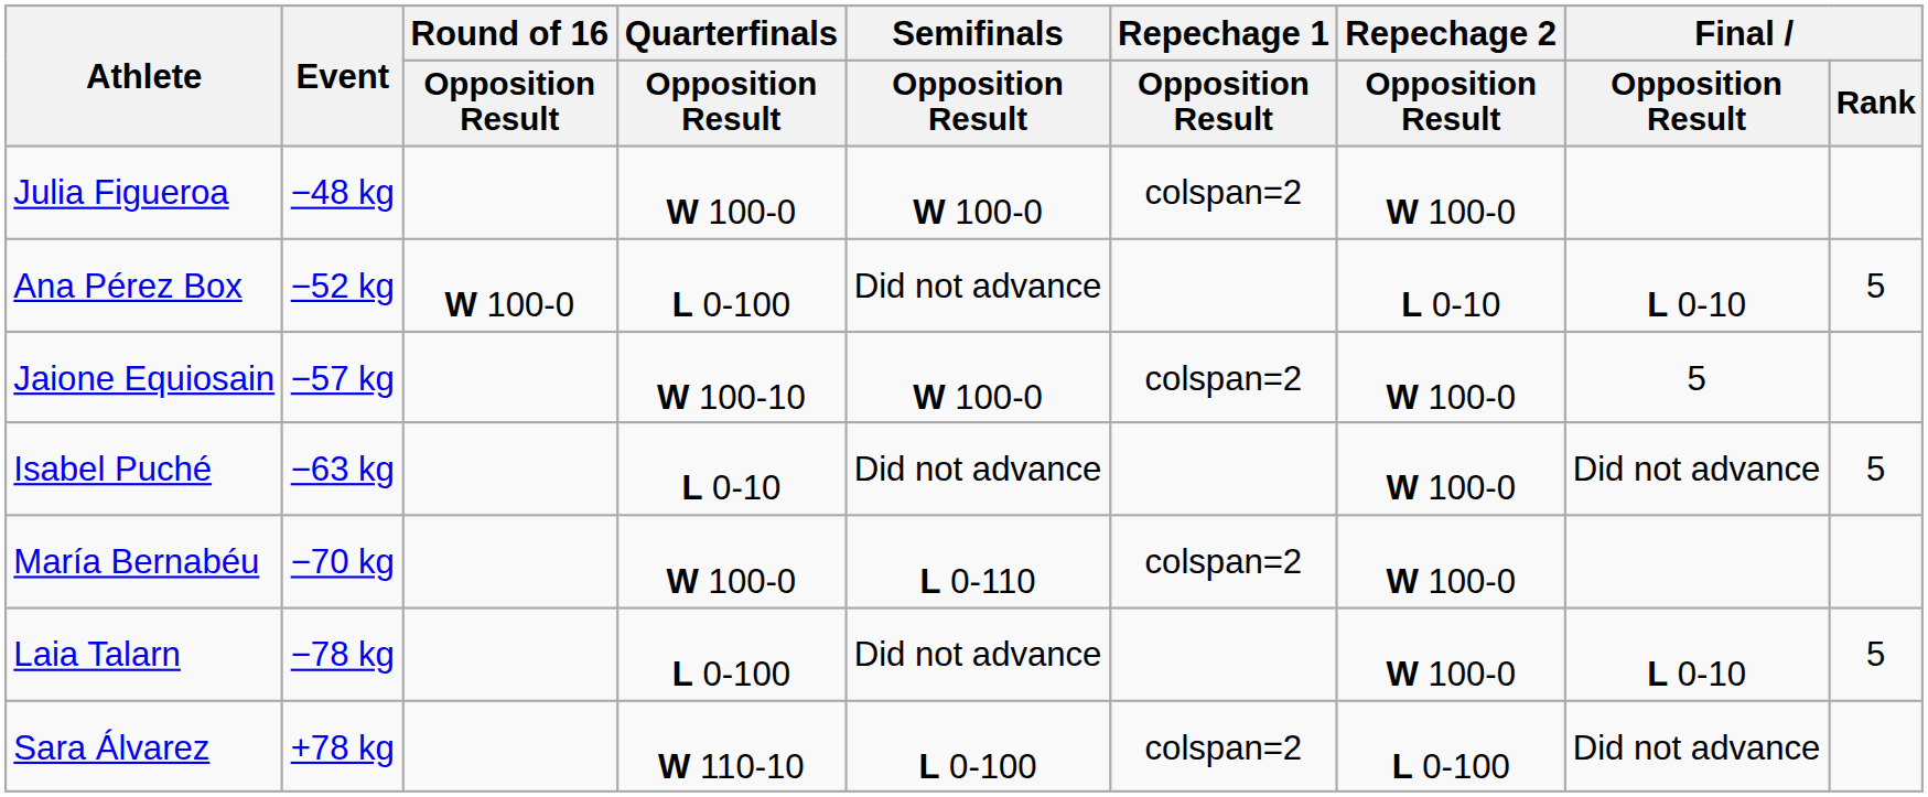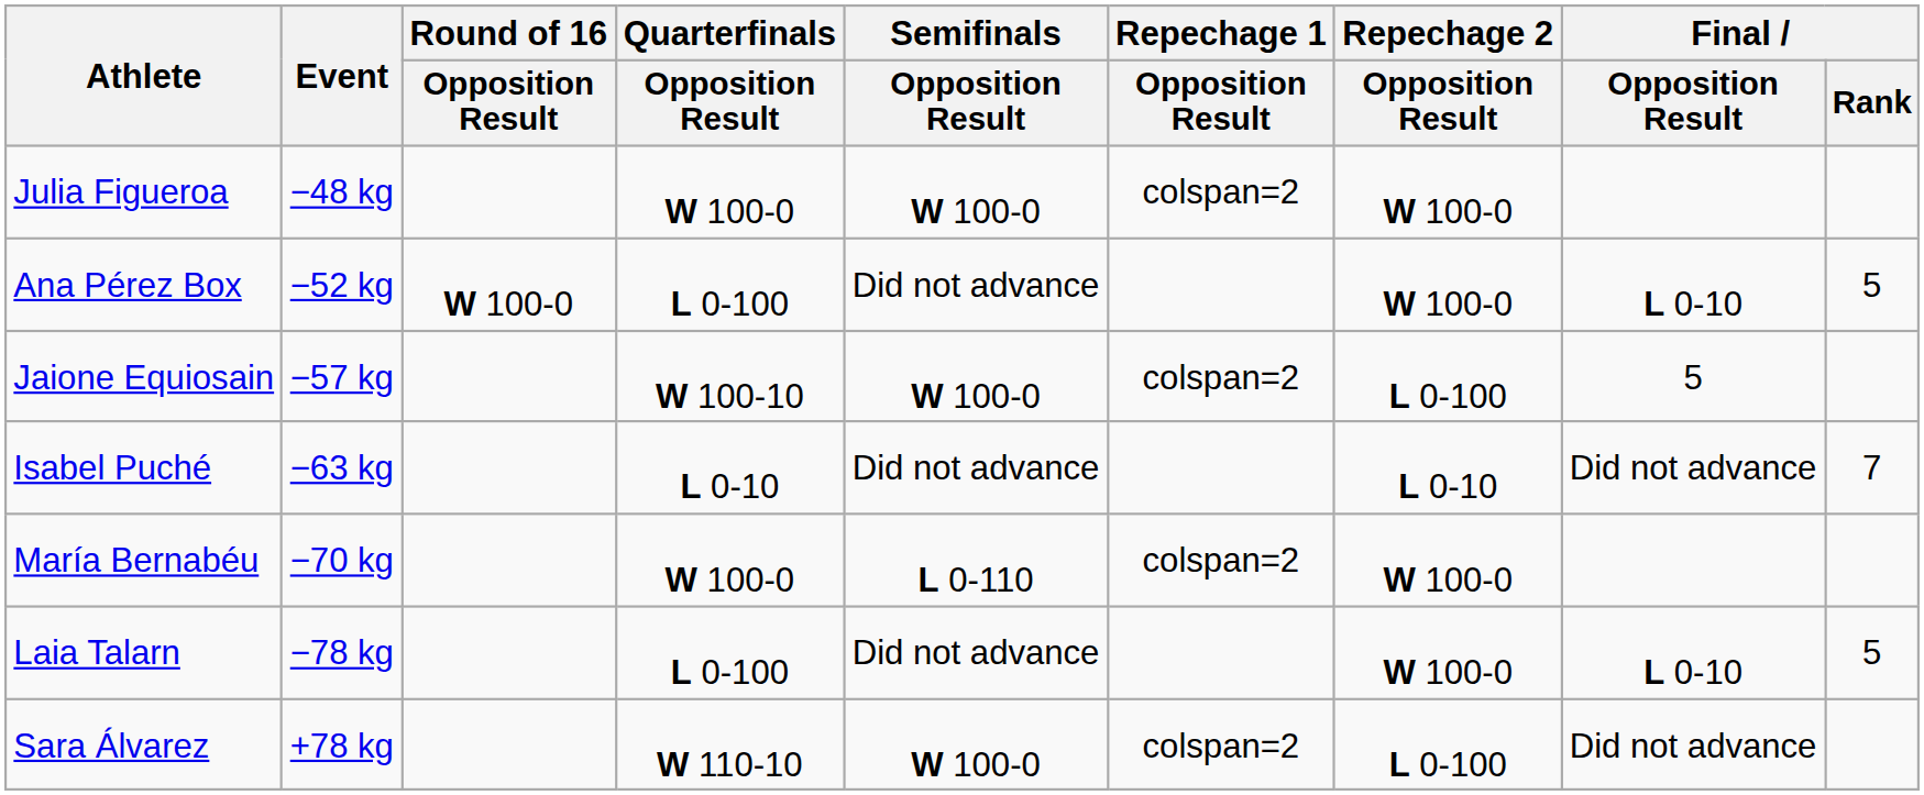Ana Pérez Box | Repechage 2 / Opposition Result: L 0-10 -> W 100-0
Jaione Equiosain | Repechage 2 / Opposition Result: W 100-0 -> L 0-100
Isabel Puché | Repechage 2 / Opposition Result: W 100-0 -> L 0-10
Isabel Puché | Final / Rank: 5 -> 7
Sara Álvarez | Semifinals / Opposition Result: L 0-100 -> W 100-0
